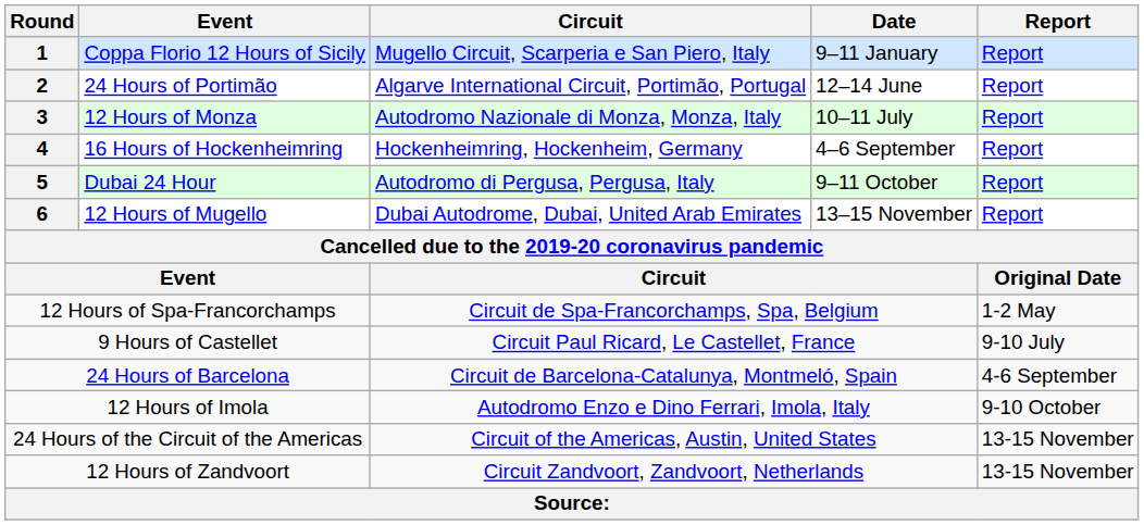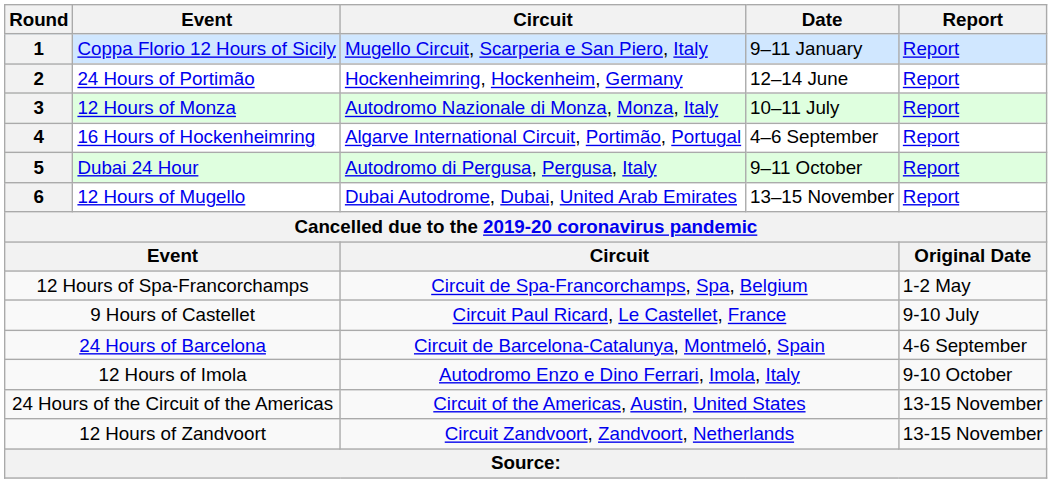2 | Circuit: Algarve International Circuit, Portimão, Portugal -> Hockenheimring, Hockenheim, Germany
4 | Circuit: Hockenheimring, Hockenheim, Germany -> Algarve International Circuit, Portimão, Portugal
